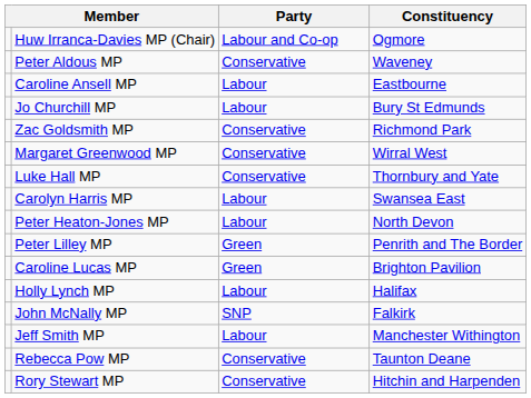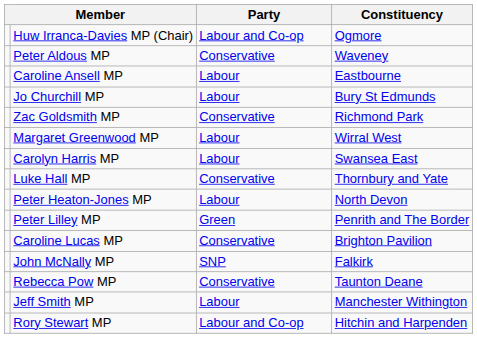Margaret Greenwood MP | Party: Conservative -> Labour
rows swapped: Luke Hall MP <-> Carolyn Harris MP
Caroline Lucas MP | Party: Green -> Conservative
- row: Holly Lynch MP | Labour | Halifax
rows swapped: Rebecca Pow MP <-> Jeff Smith MP
Rory Stewart MP | Party: Conservative -> Labour and Co-op
